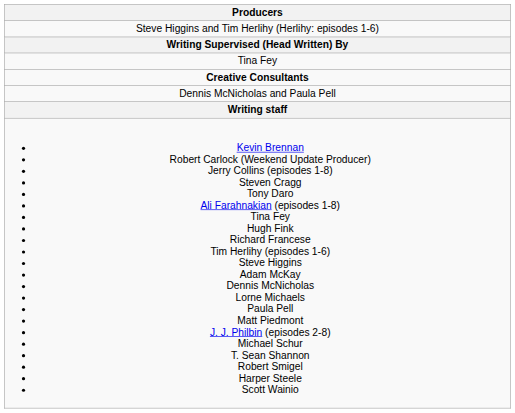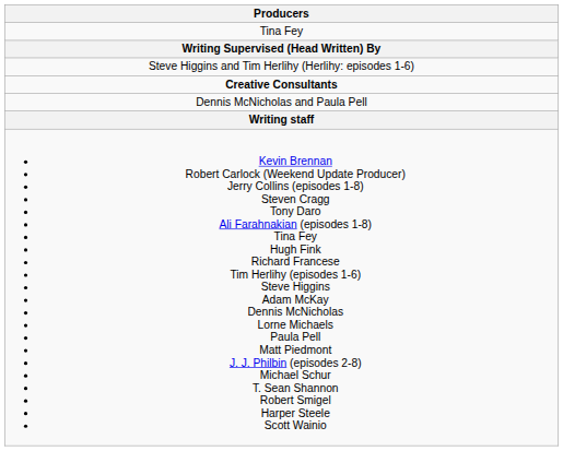row 2 | column 1: Steve Higgins and Tim Herlihy (Herlihy: episodes 1-6) -> Tina Fey
row 4 | column 1: Tina Fey -> Steve Higgins and Tim Herlihy (Herlihy: episodes 1-6)
